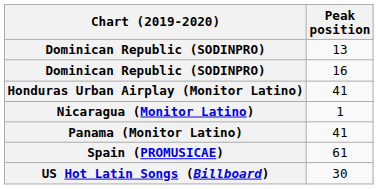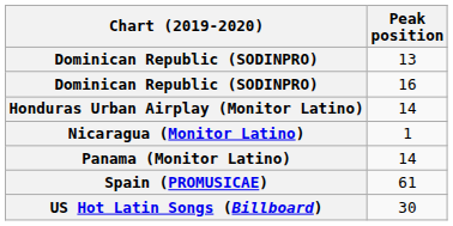row 4 | Peak position: 41 -> 14
row 6 | Peak position: 41 -> 14
